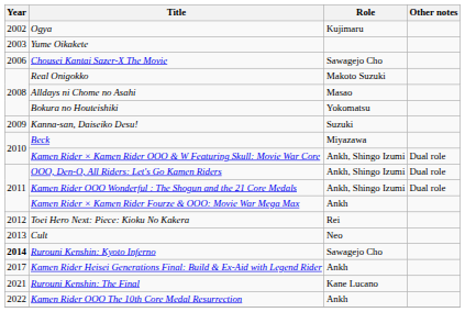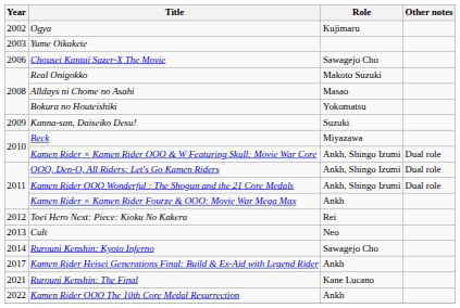Rurouni Kenshin: Kyoto Inferno | Year: bold -> normal
